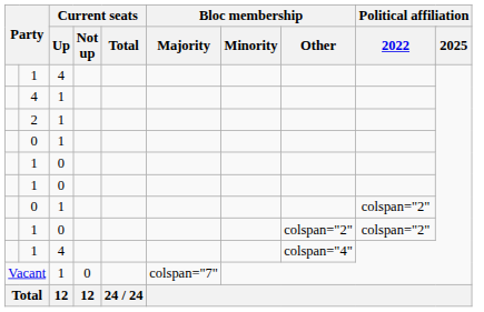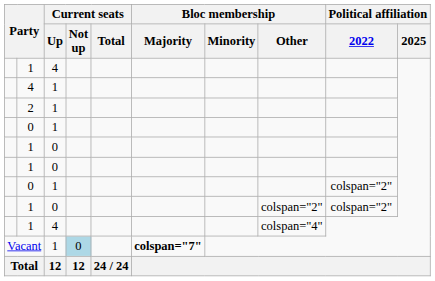Vacant | Current seats / Not up: no background -> lightblue background
Vacant | Bloc membership / Majority: normal -> bold
